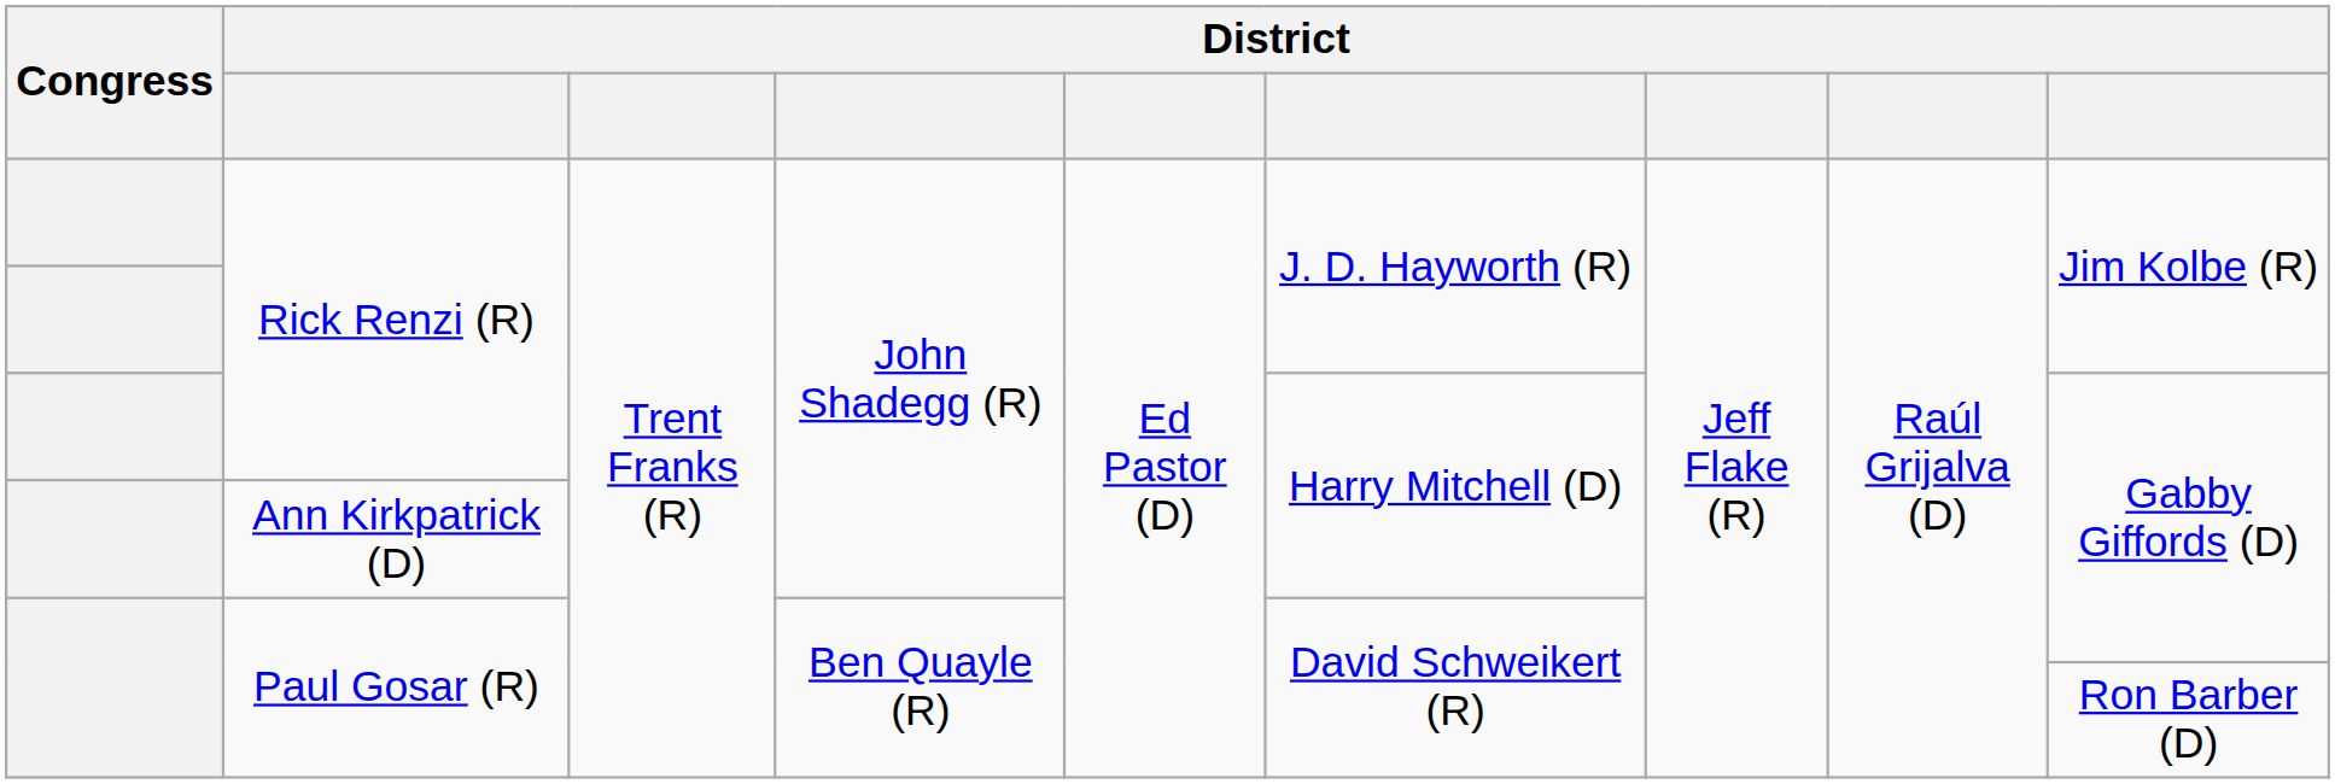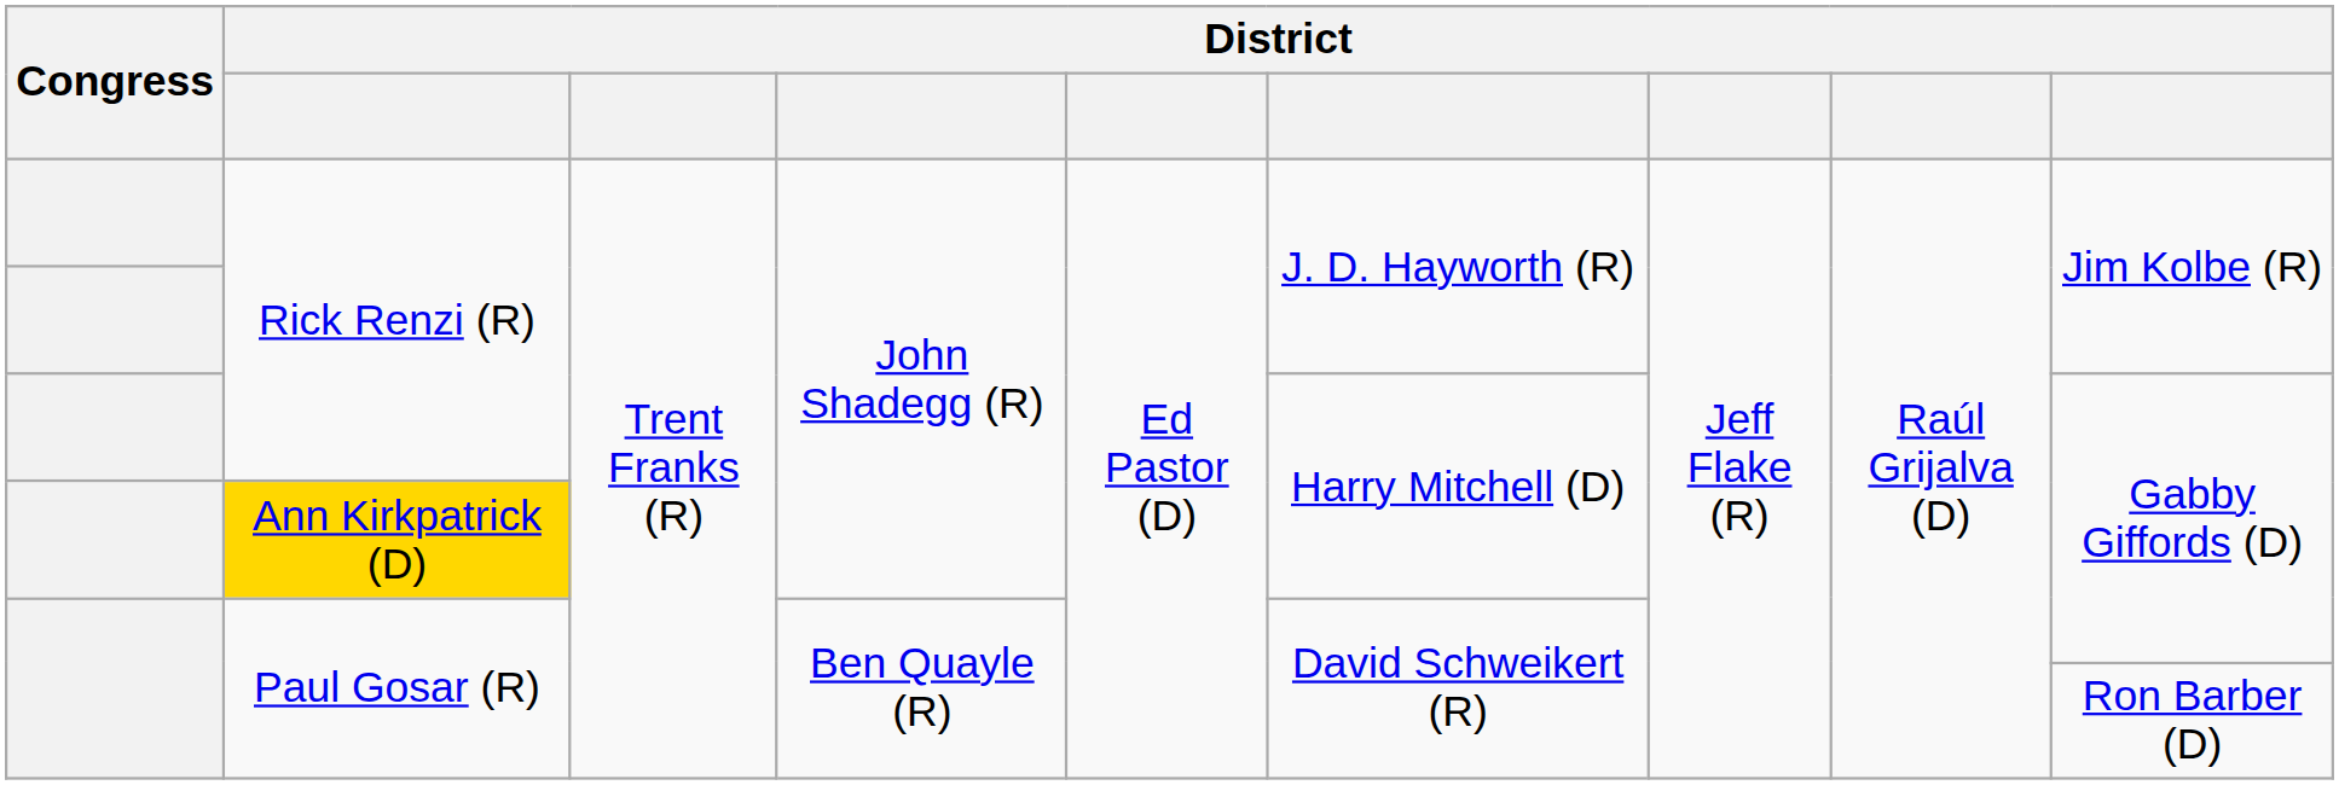Ann Kirkpatrick (D) | column 2: no background -> gold background
